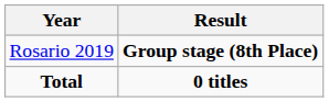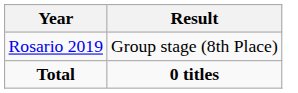Rosario 2019 | Result: bold -> normal
